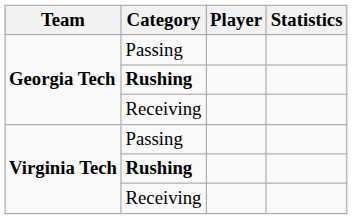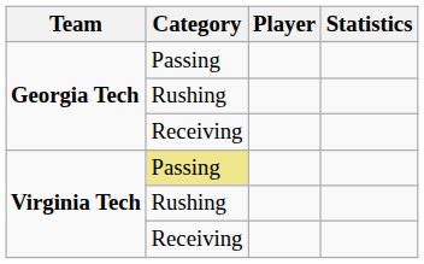Georgia Tech / Rushing | Category: bold -> normal
Virginia Tech / Passing | Category: no background -> khaki background
Virginia Tech / Rushing | Category: bold -> normal
